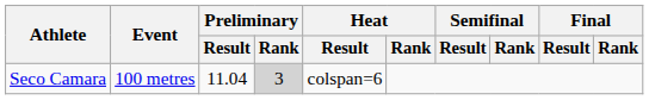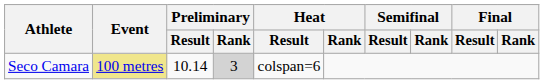Seco Camara | Event: no background -> khaki background
Seco Camara | Preliminary / Result: 11.04 -> 10.14
